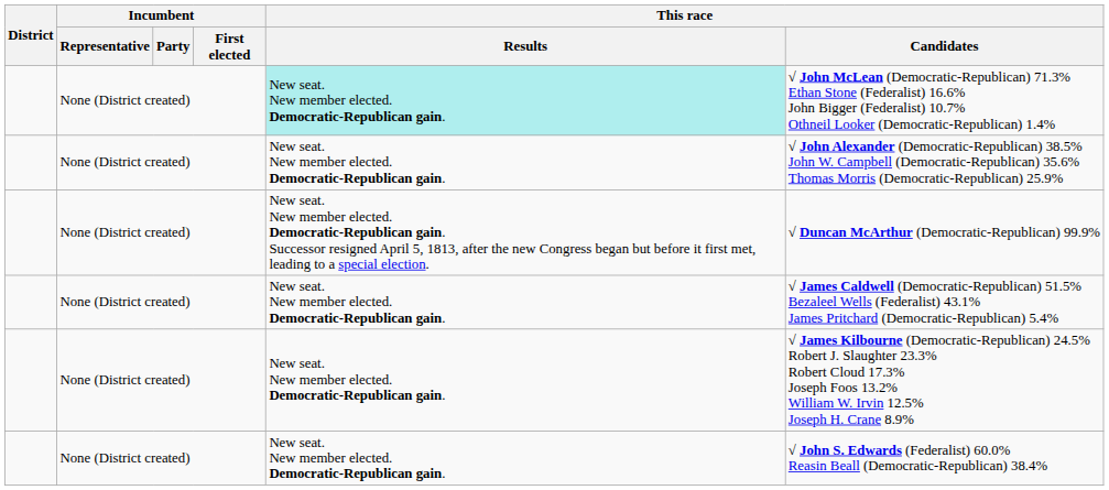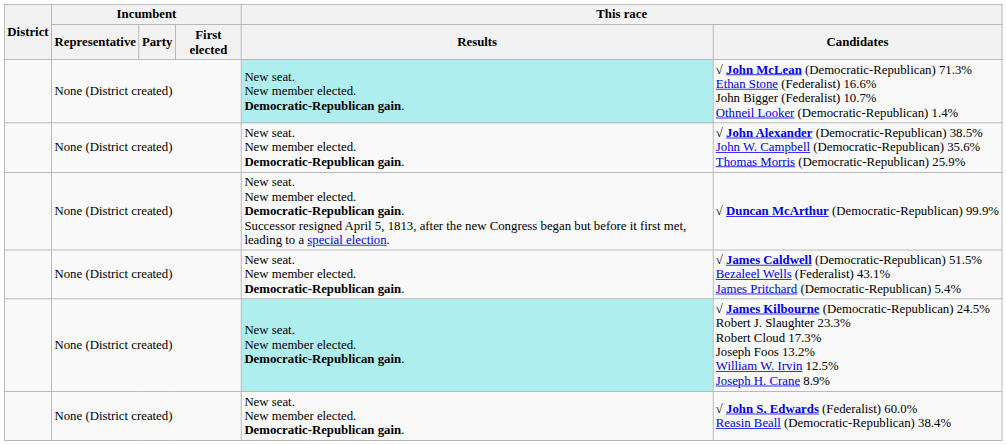row 7 | This race / Results: no background -> paleturquoise background
